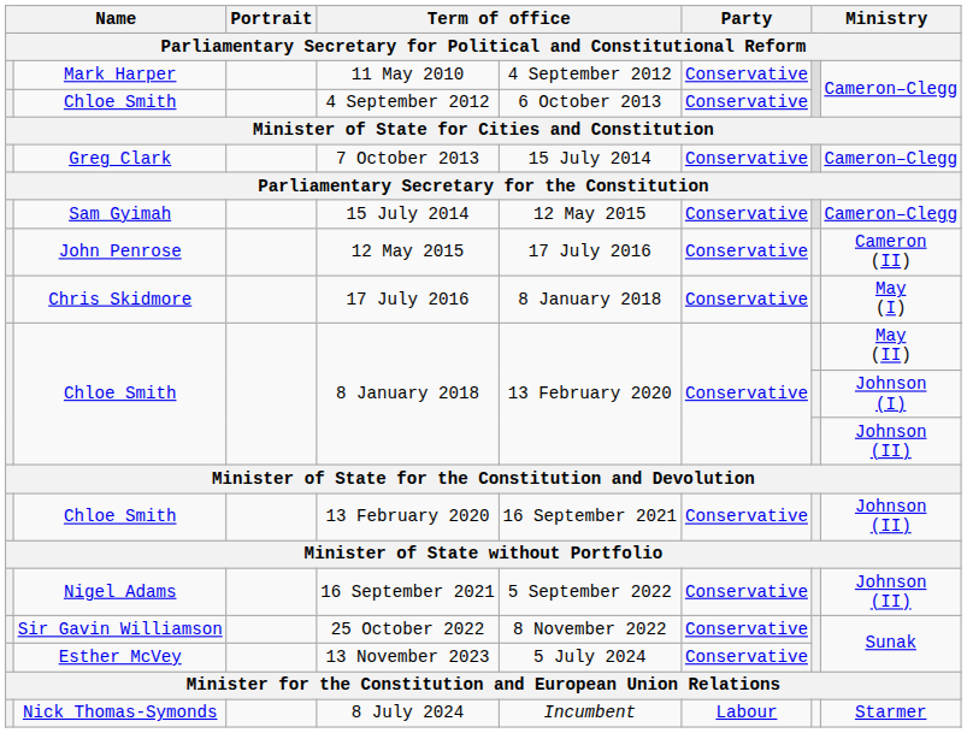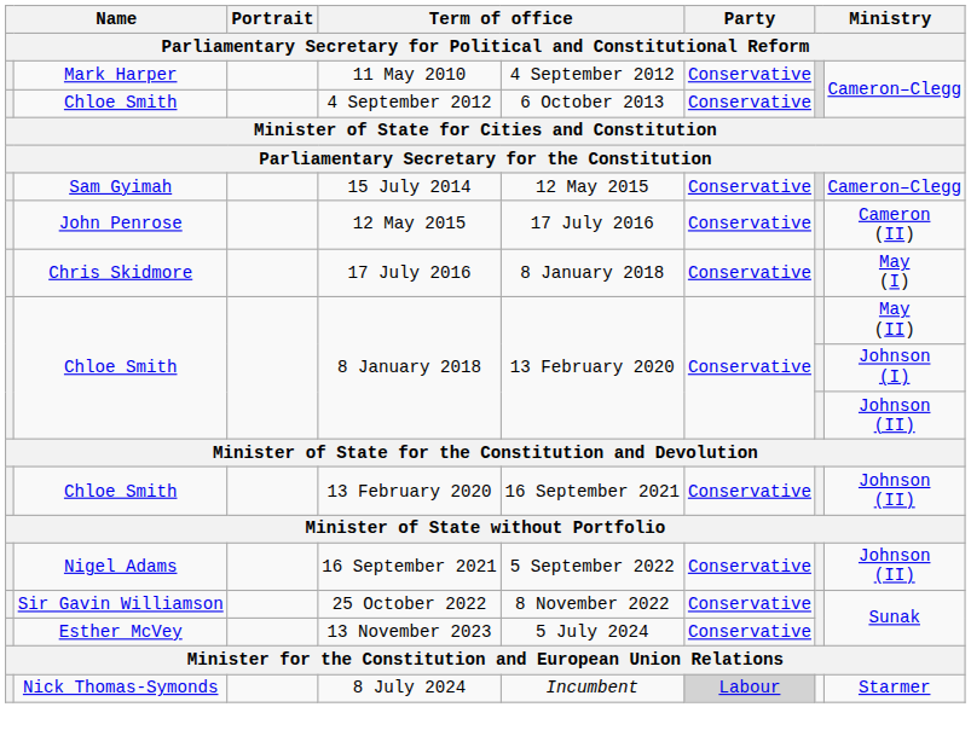- row: Greg Clark | 7 October 2013 | 15 July 2014 | Conservative | Cameron–Clegg
8 July 2024 | Party: no background -> lightgrey background
